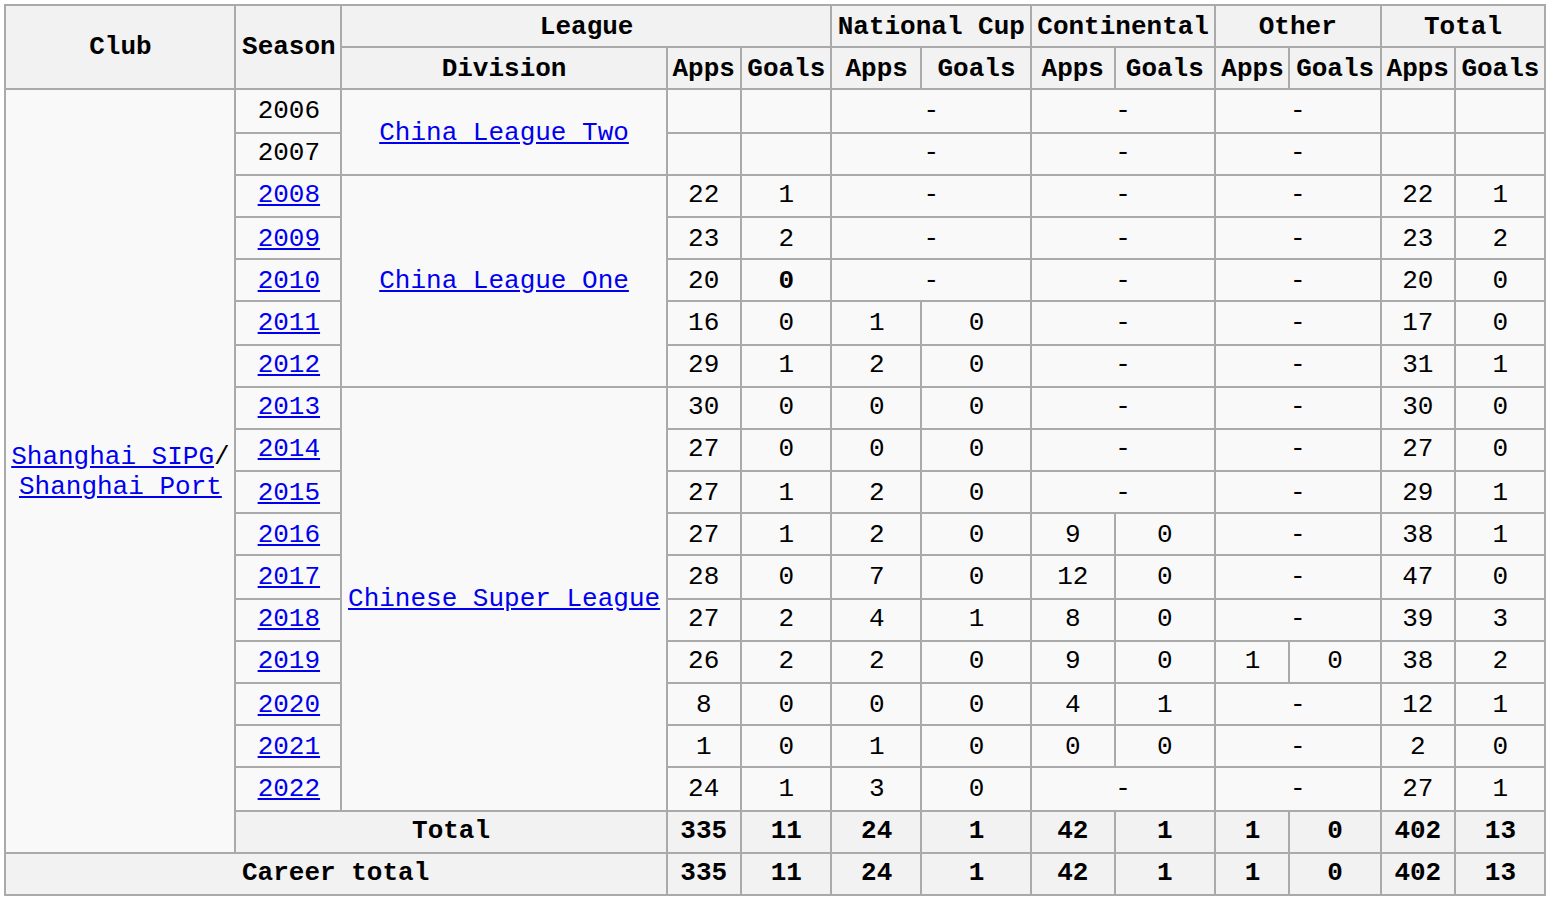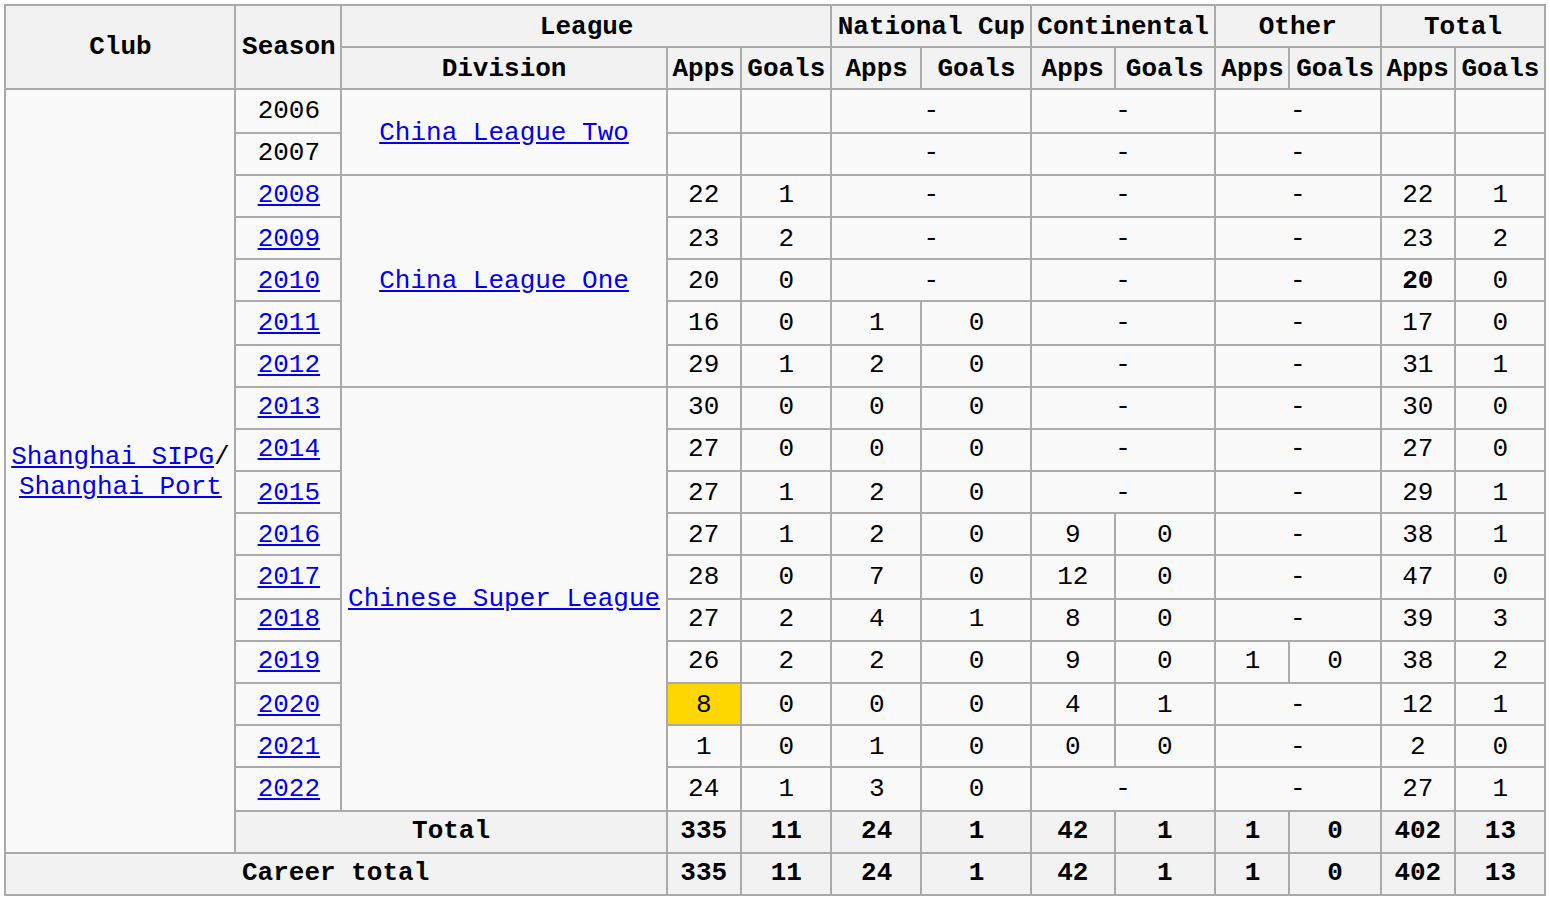2010 | League / Goals: bold -> normal
2010 | Total / Apps: normal -> bold
2020 | League / Apps: no background -> gold background
